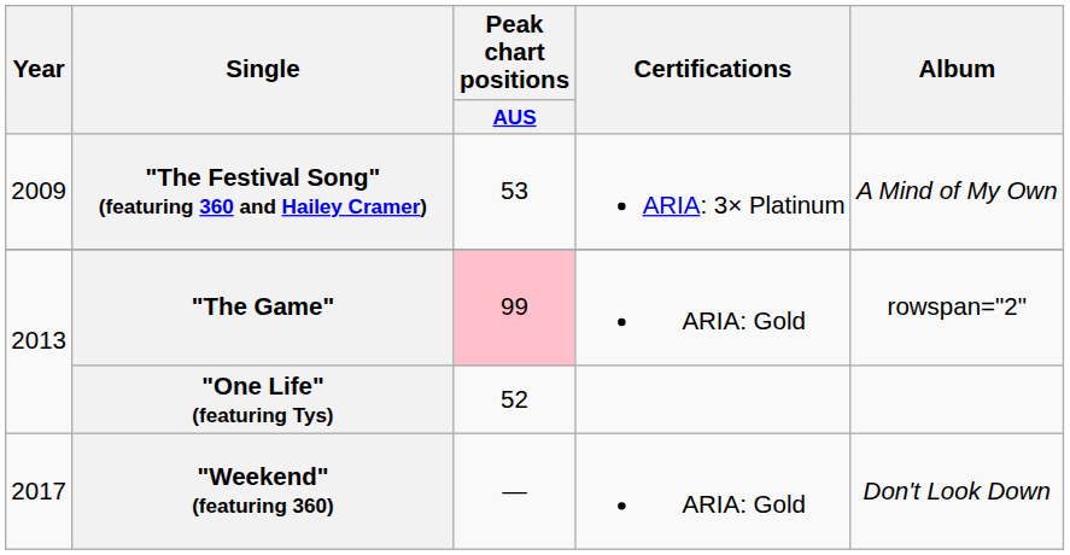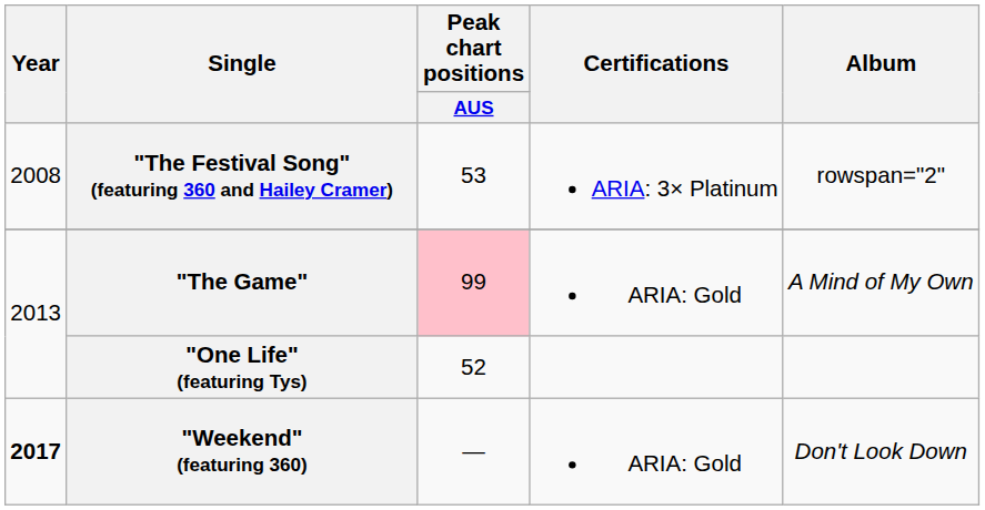"The Festival Song" (featuring 360 and Hailey Cramer) | Year: 2009 -> 2008
"The Festival Song" (featuring 360 and Hailey Cramer) | Album: A Mind of My Own -> rowspan="2"
"The Game" | Album: rowspan="2" -> A Mind of My Own
"Weekend" (featuring 360) | Year: normal -> bold
